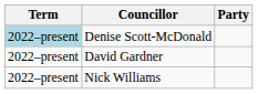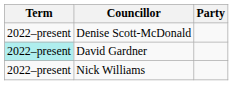Denise Scott-McDonald | Term: lightblue background -> no background
David Gardner | Term: no background -> paleturquoise background
